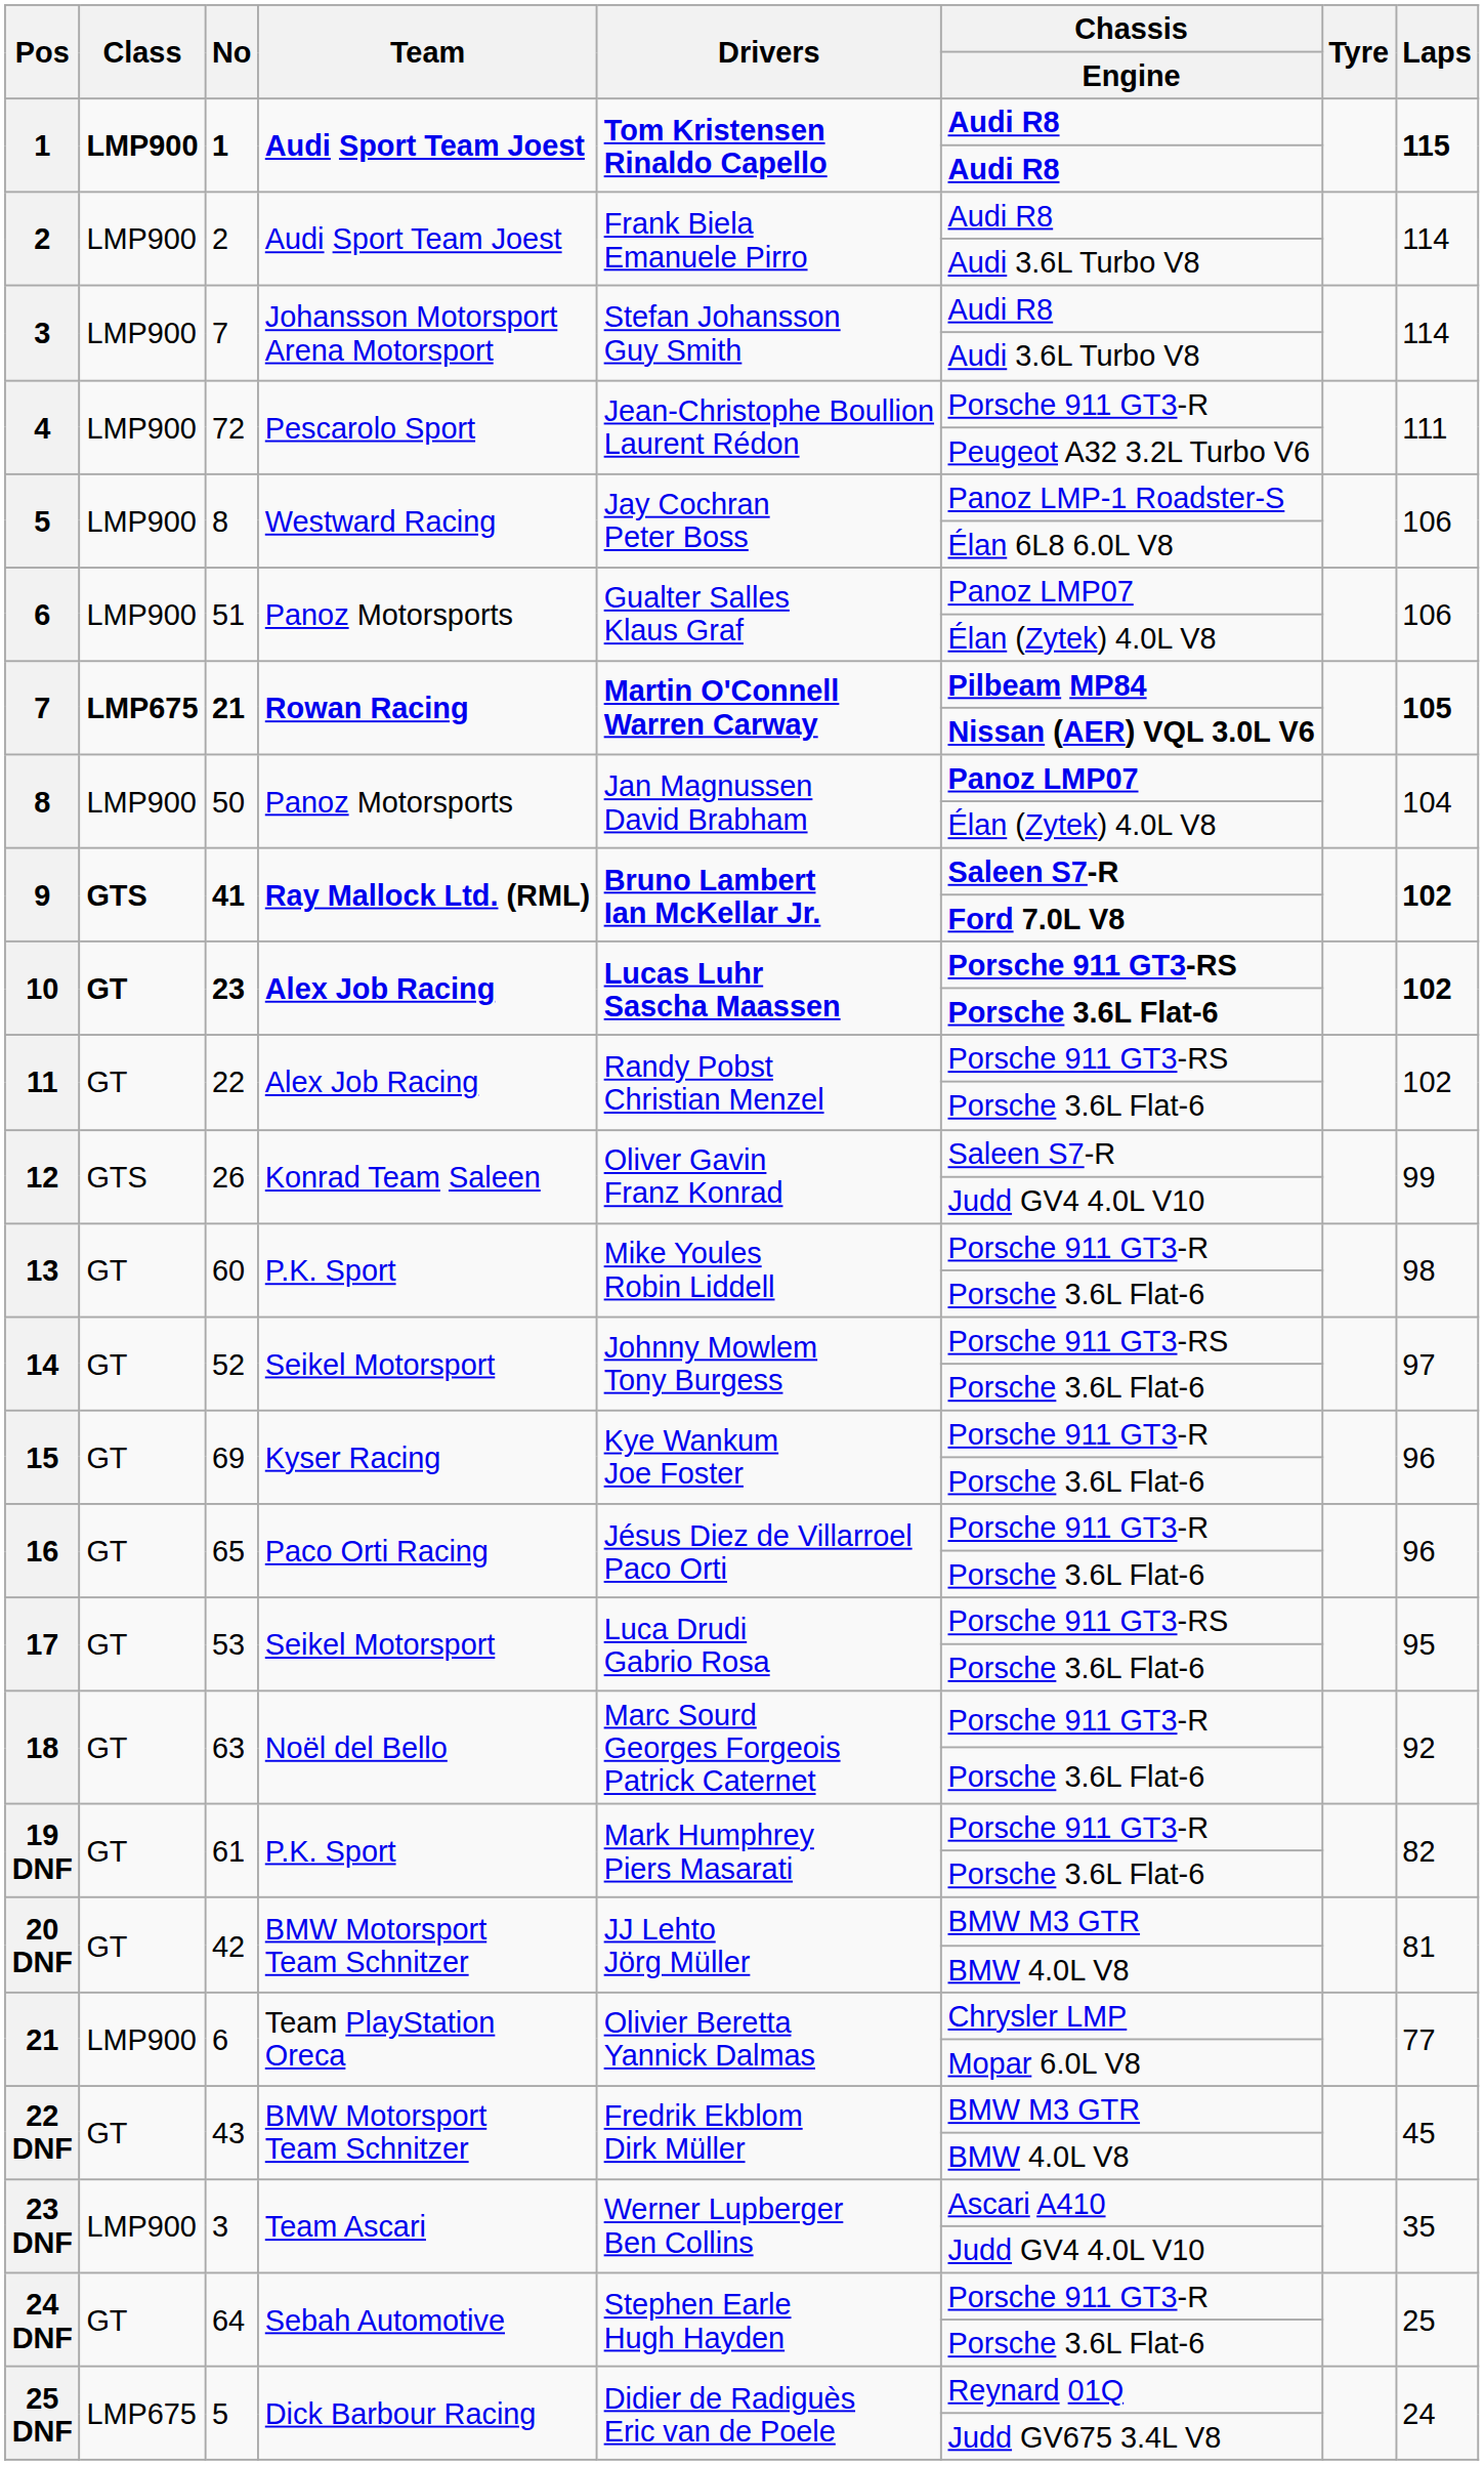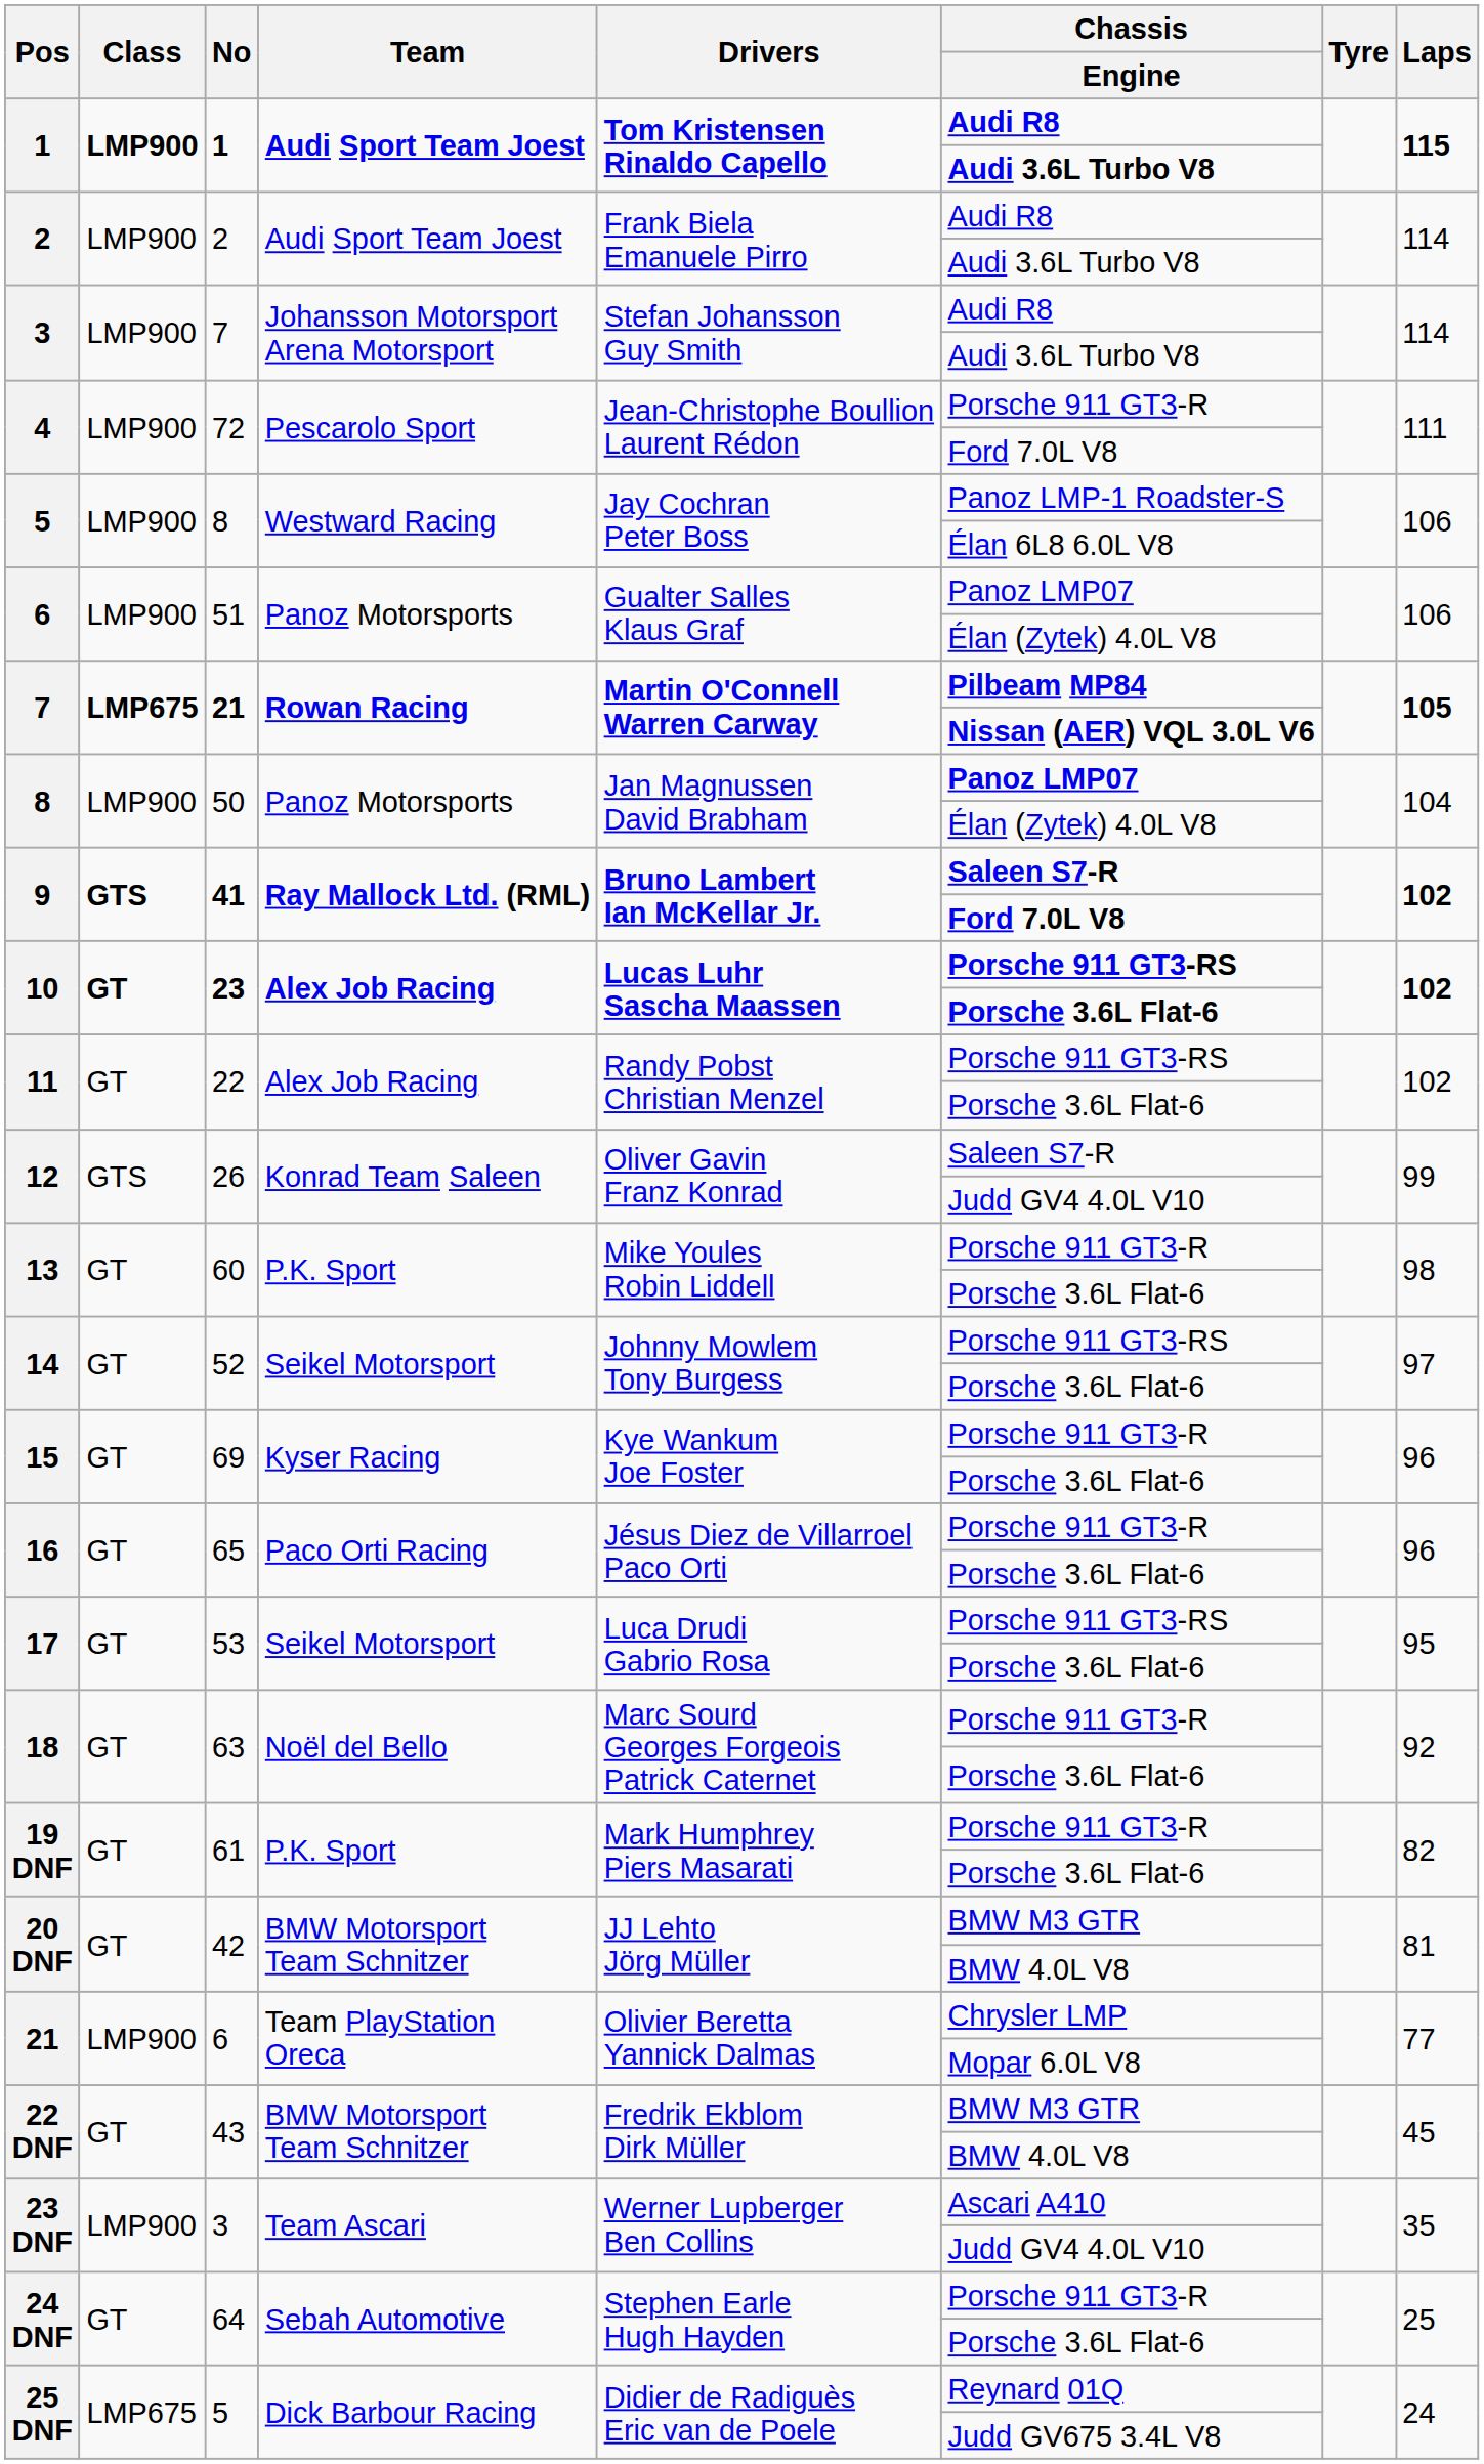row 4 | Chassis / Engine: Audi R8 -> Audi 3.6L Turbo V8
row 10 | Chassis / Engine: Peugeot A32 3.2L Turbo V6 -> Ford 7.0L V8
